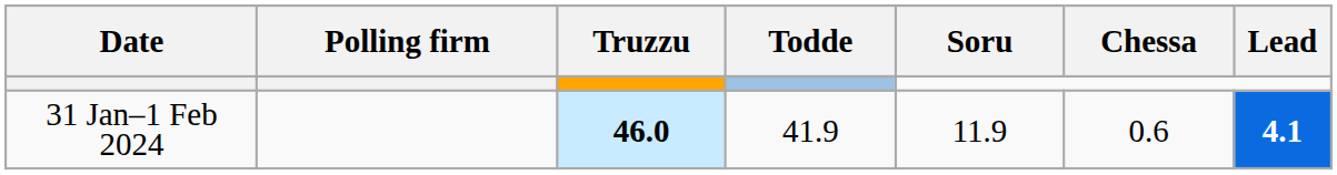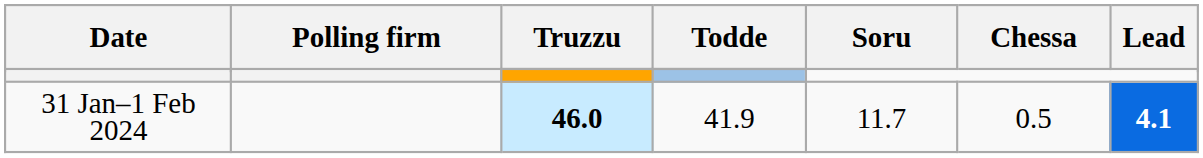31 Jan–1 Feb 2024 | Soru: 11.9 -> 11.7
31 Jan–1 Feb 2024 | Chessa: 0.6 -> 0.5
